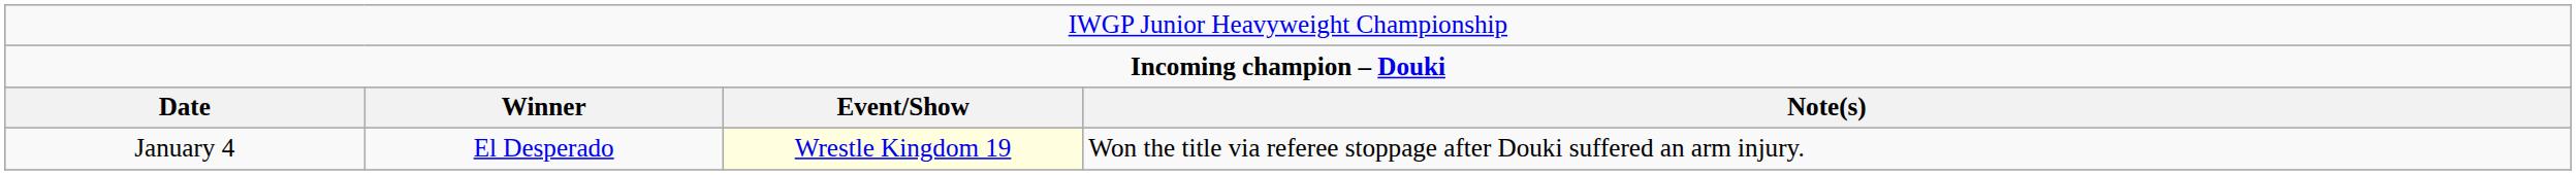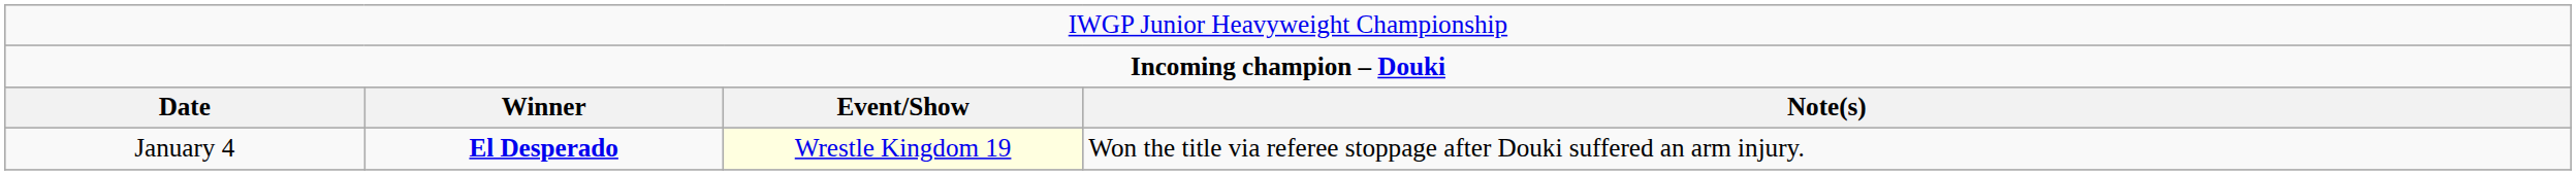January 4 | column 2: normal -> bold
